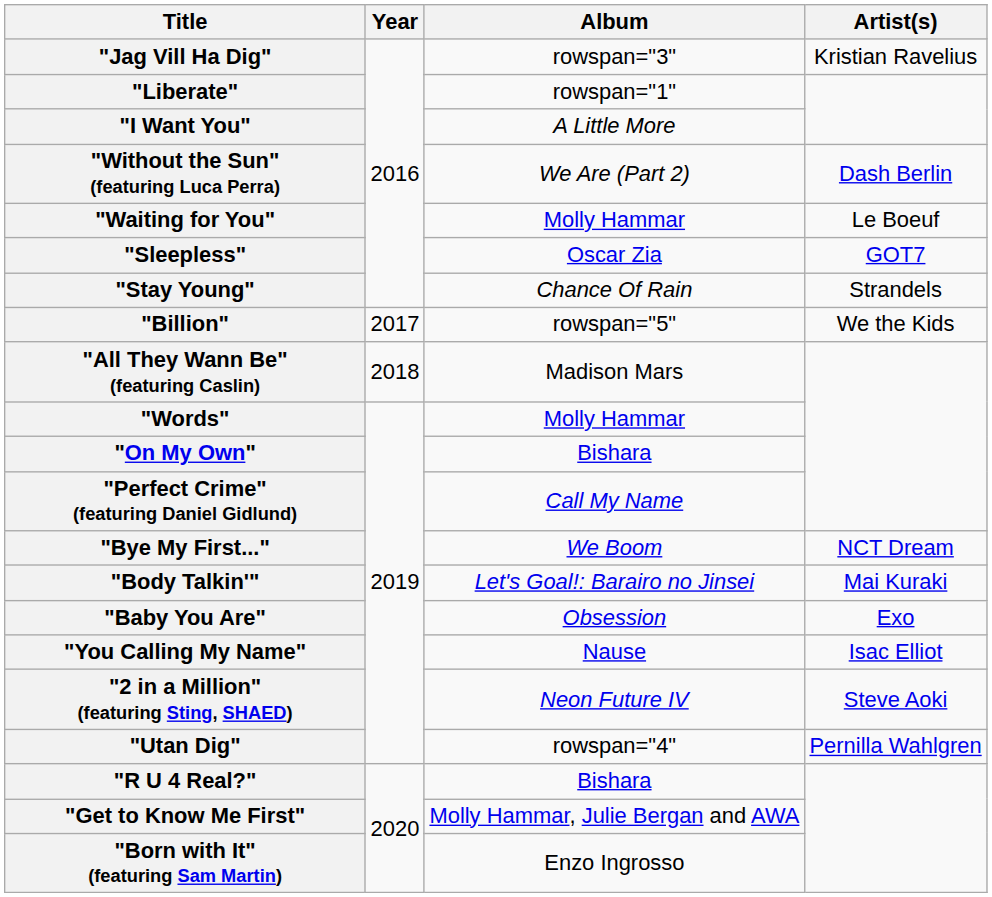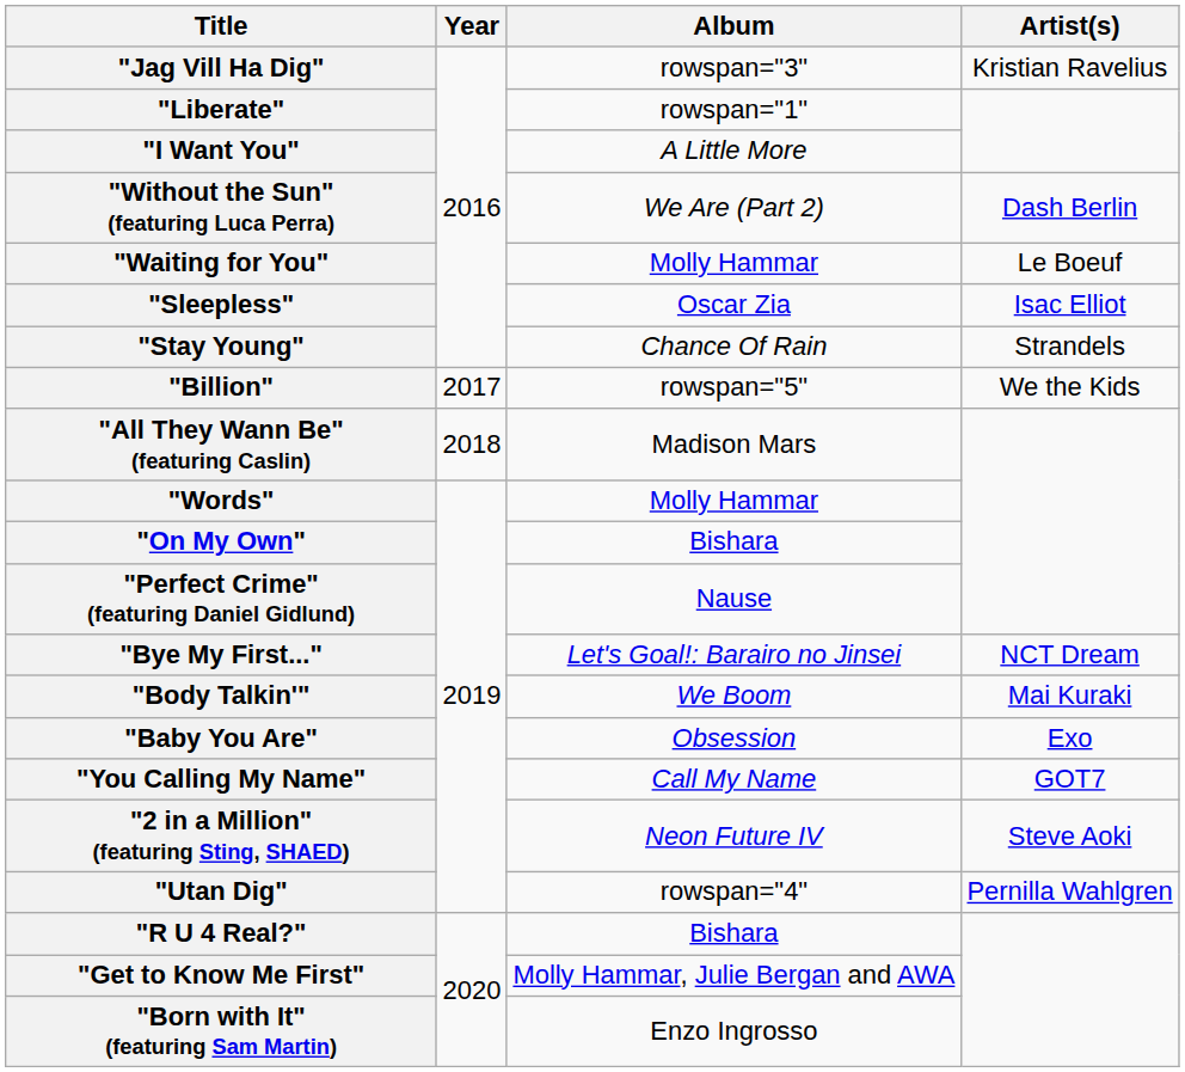"Sleepless" | Artist(s): GOT7 -> Isac Elliot
"Perfect Crime" (featuring Daniel Gidlund) | Album: Call My Name -> Nause
"Bye My First..." | Album: We Boom -> Let's Goal!: Barairo no Jinsei
"Body Talkin'" | Album: Let's Goal!: Barairo no Jinsei -> We Boom
"You Calling My Name" | Album: Nause -> Call My Name
"You Calling My Name" | Artist(s): Isac Elliot -> GOT7
